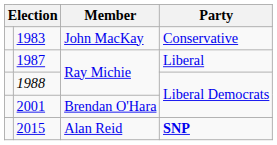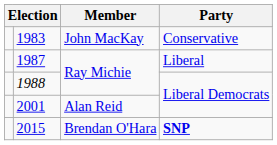2001 | Member: Brendan O'Hara -> Alan Reid
2015 | Member: Alan Reid -> Brendan O'Hara
